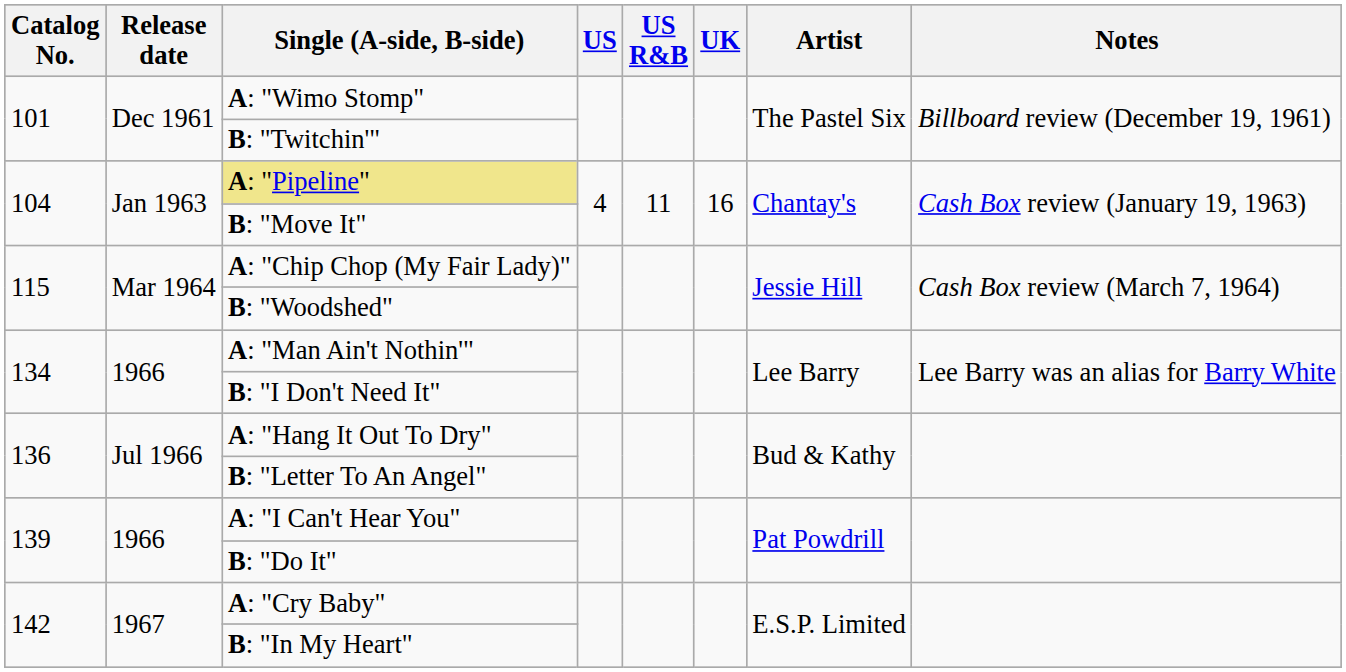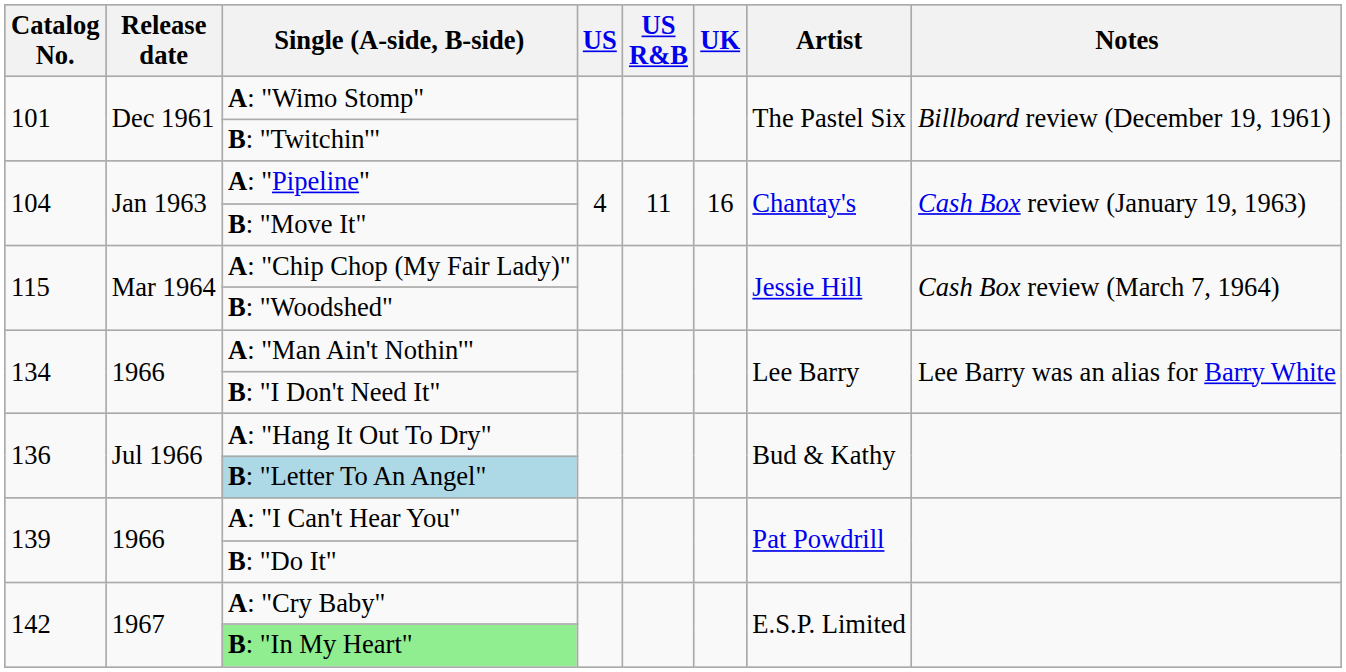A: "Pipeline" | Single (A-side, B-side): khaki background -> no background
B: "Letter To An Angel" | Single (A-side, B-side): no background -> lightblue background
B: "In My Heart" | Single (A-side, B-side): no background -> lightgreen background
